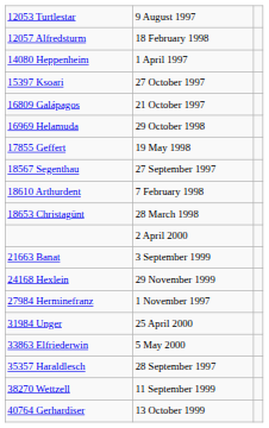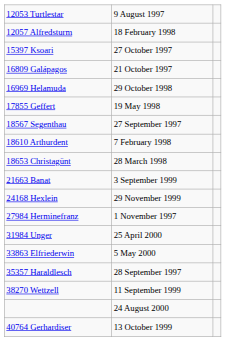- row: 14080 Heppenheim | 1 April 1997
- row: 2 April 2000
+ row: 24 August 2000
